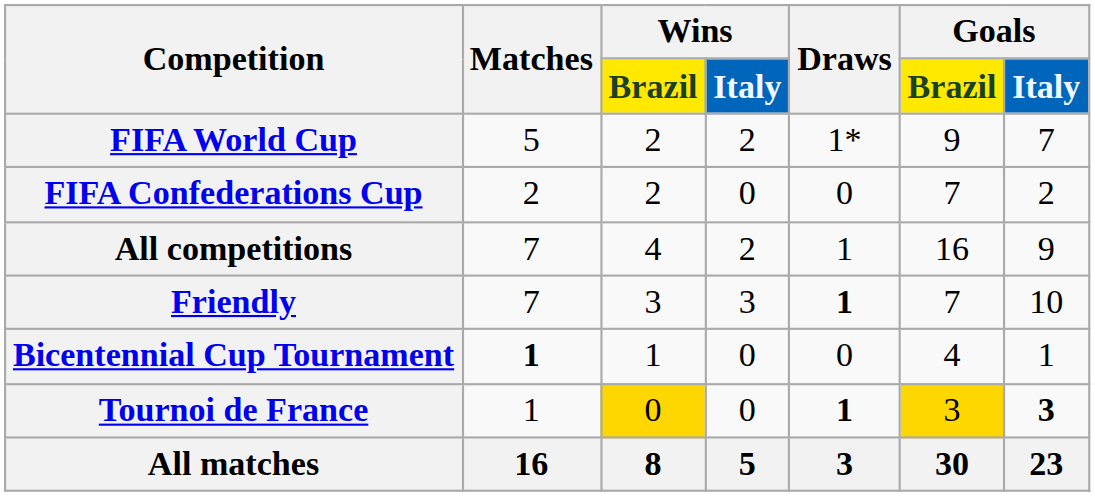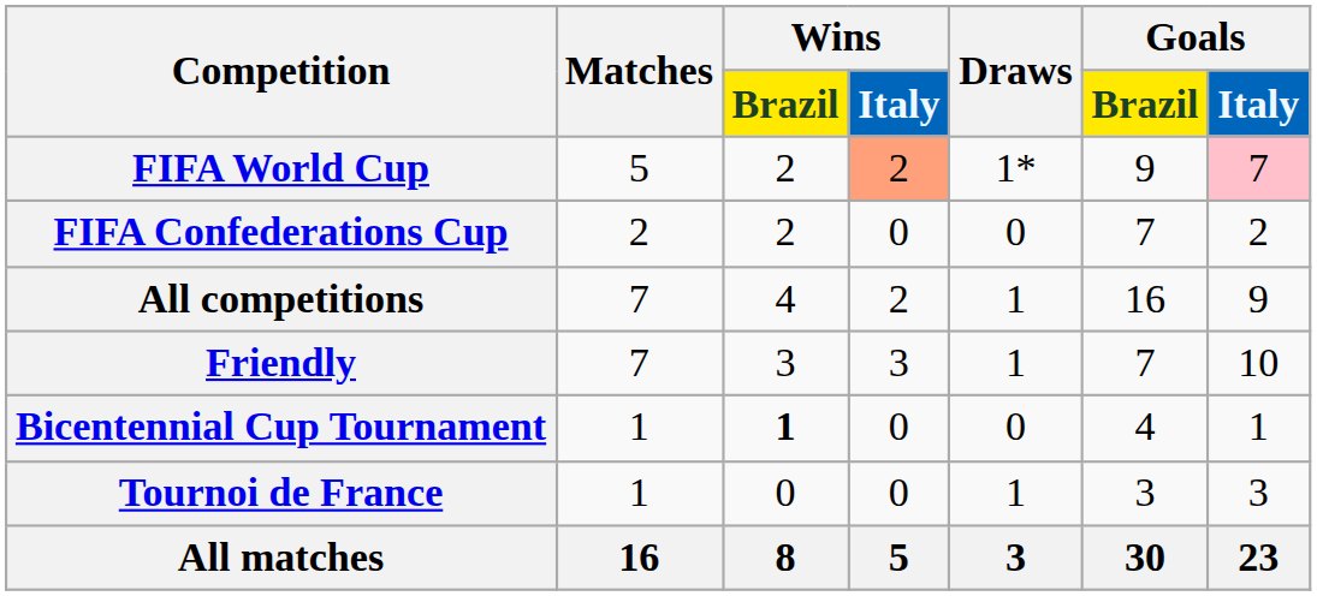FIFA World Cup | Wins / Italy: no background -> lightsalmon background
FIFA World Cup | Goals / Italy: no background -> pink background
Friendly | Draws: bold -> normal
Bicentennial Cup Tournament | Matches: bold -> normal
Bicentennial Cup Tournament | Wins / Brazil: normal -> bold
Tournoi de France | Wins / Brazil: gold background -> no background
Tournoi de France | Draws: bold -> normal
Tournoi de France | Goals / Brazil: gold background -> no background
Tournoi de France | Goals / Italy: bold -> normal
